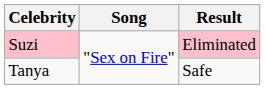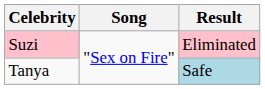Tanya | Result: no background -> lightblue background
